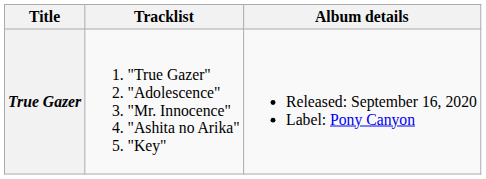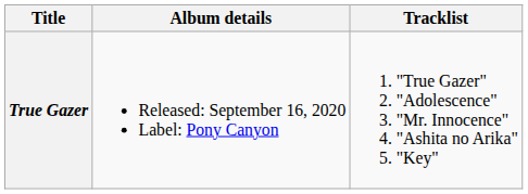columns swapped: Album details <-> Tracklist
